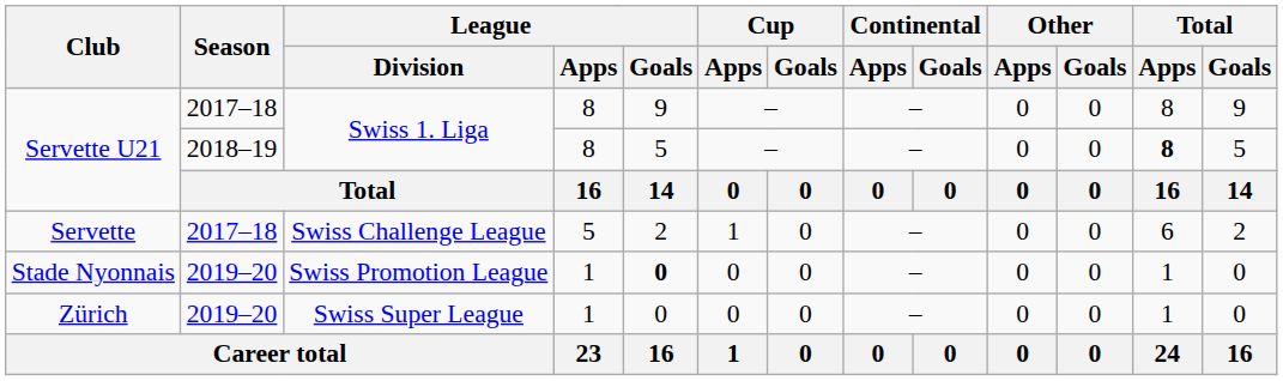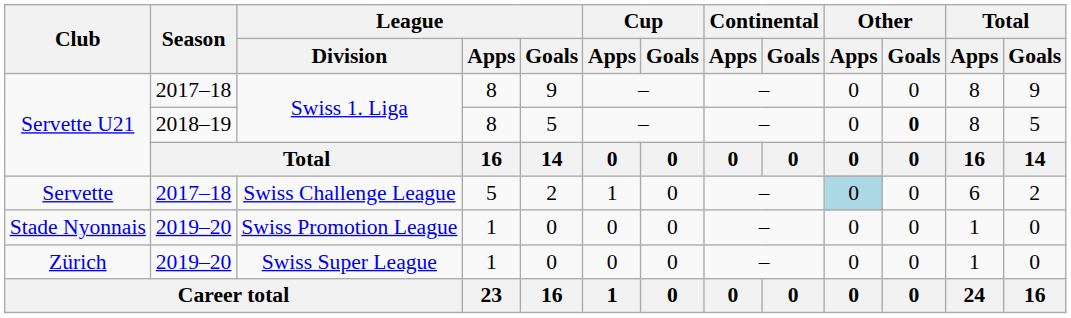Servette U21 / 2018–19 | Other / Goals: normal -> bold
Servette U21 / 2018–19 | Total / Apps: bold -> normal
Servette | Other / Apps: no background -> lightblue background
Stade Nyonnais | League / Goals: bold -> normal
